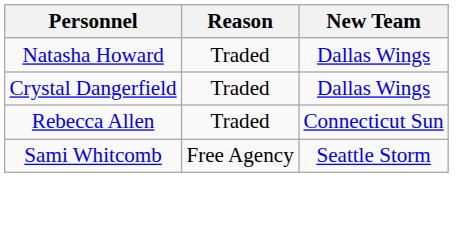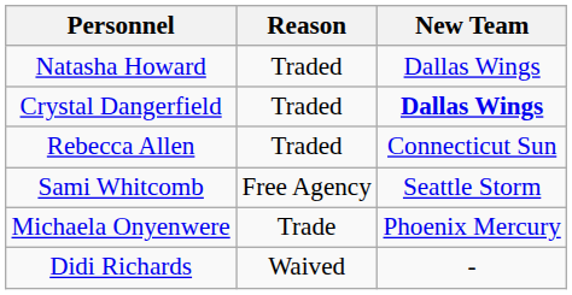Crystal Dangerfield | New Team: normal -> bold
+ row: Michaela Onyenwere | Trade | Phoenix Mercury
+ row: Didi Richards | Waived | -
